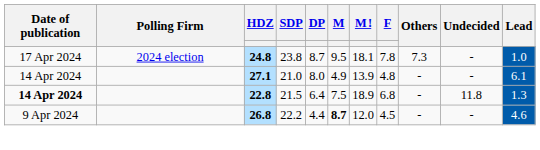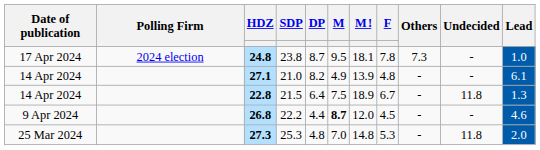27.1 | DP: 8.0 -> 8.2
22.8 | Date of publication: bold -> normal
22.8 | F: 6.8 -> 6.7
+ row: 25 Mar 2024 | 27.3 | 25.3 | 4.8 | 7.0 | 14.8 | 5.3 | - | 11.8 | 2.0
